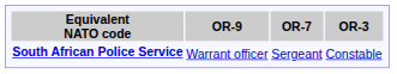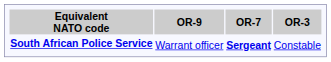Warrant officer | OR-7: normal -> bold
